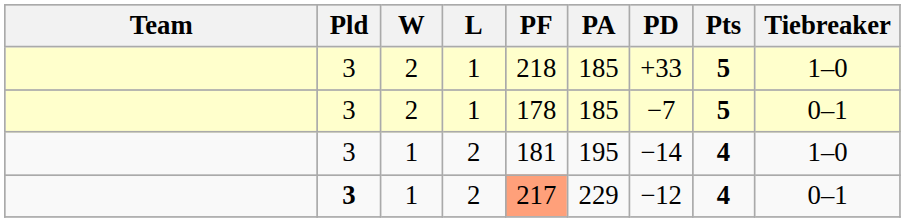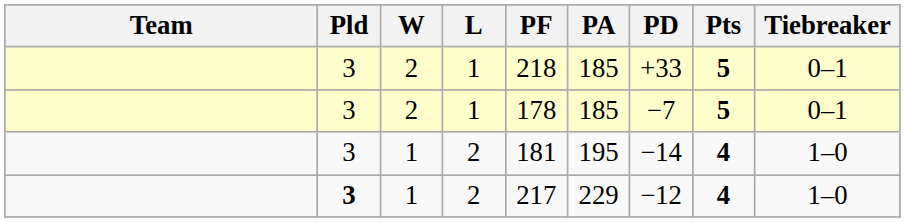row 2 | Tiebreaker: 1–0 -> 0–1
row 5 | PF: lightsalmon background -> no background
row 5 | Tiebreaker: 0–1 -> 1–0
